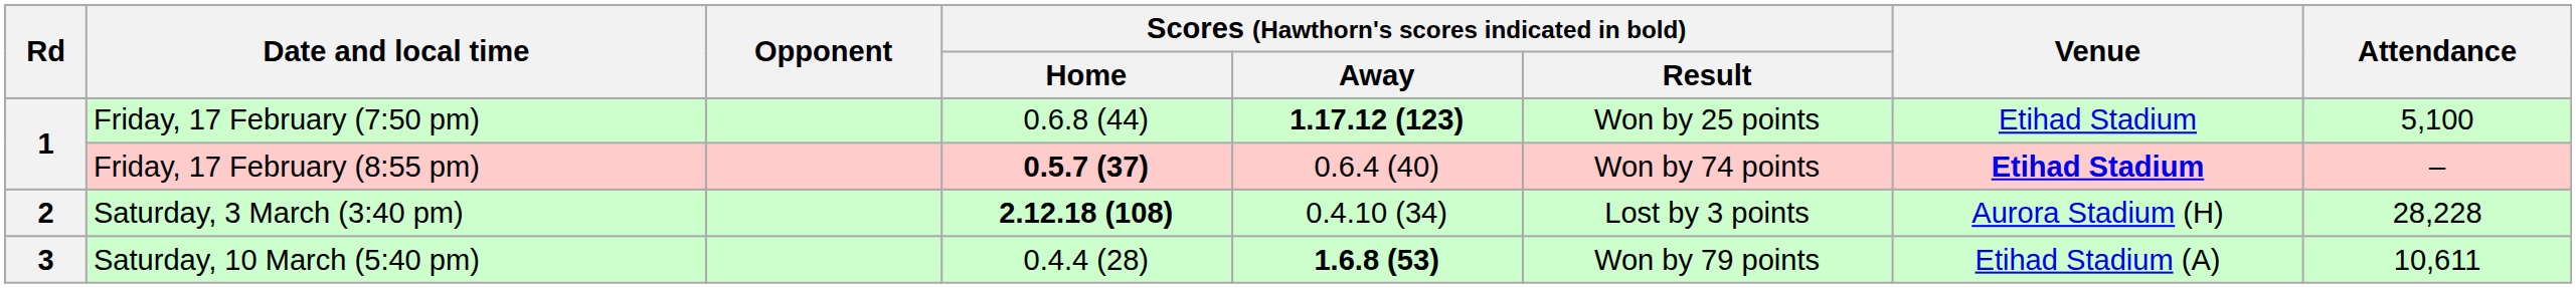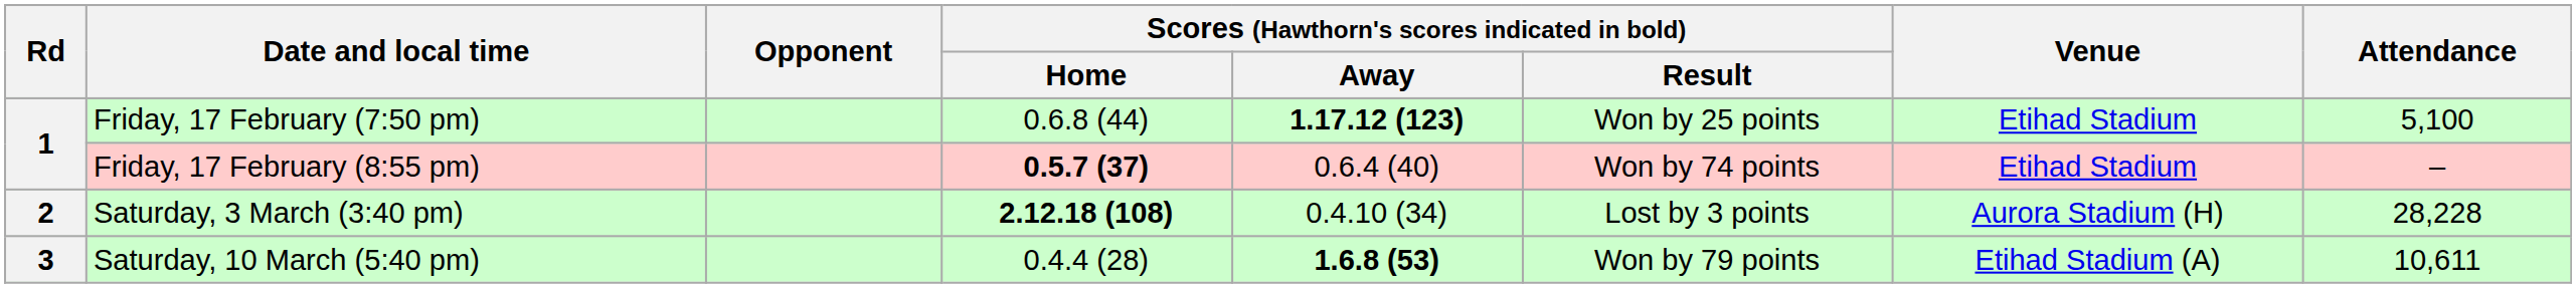Friday, 17 February (8:55 pm) | Venue: bold -> normal
